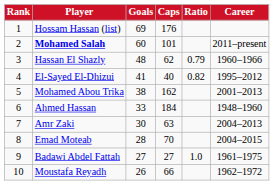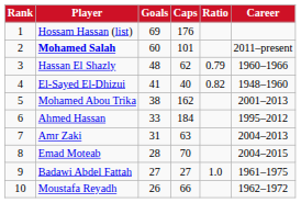El-Sayed El-Dhizui | Career: 1995–2012 -> 1948–1960
Ahmed Hassan | Career: 1948–1960 -> 1995–2012
Amr Zaki | Goals: 30 -> 31
